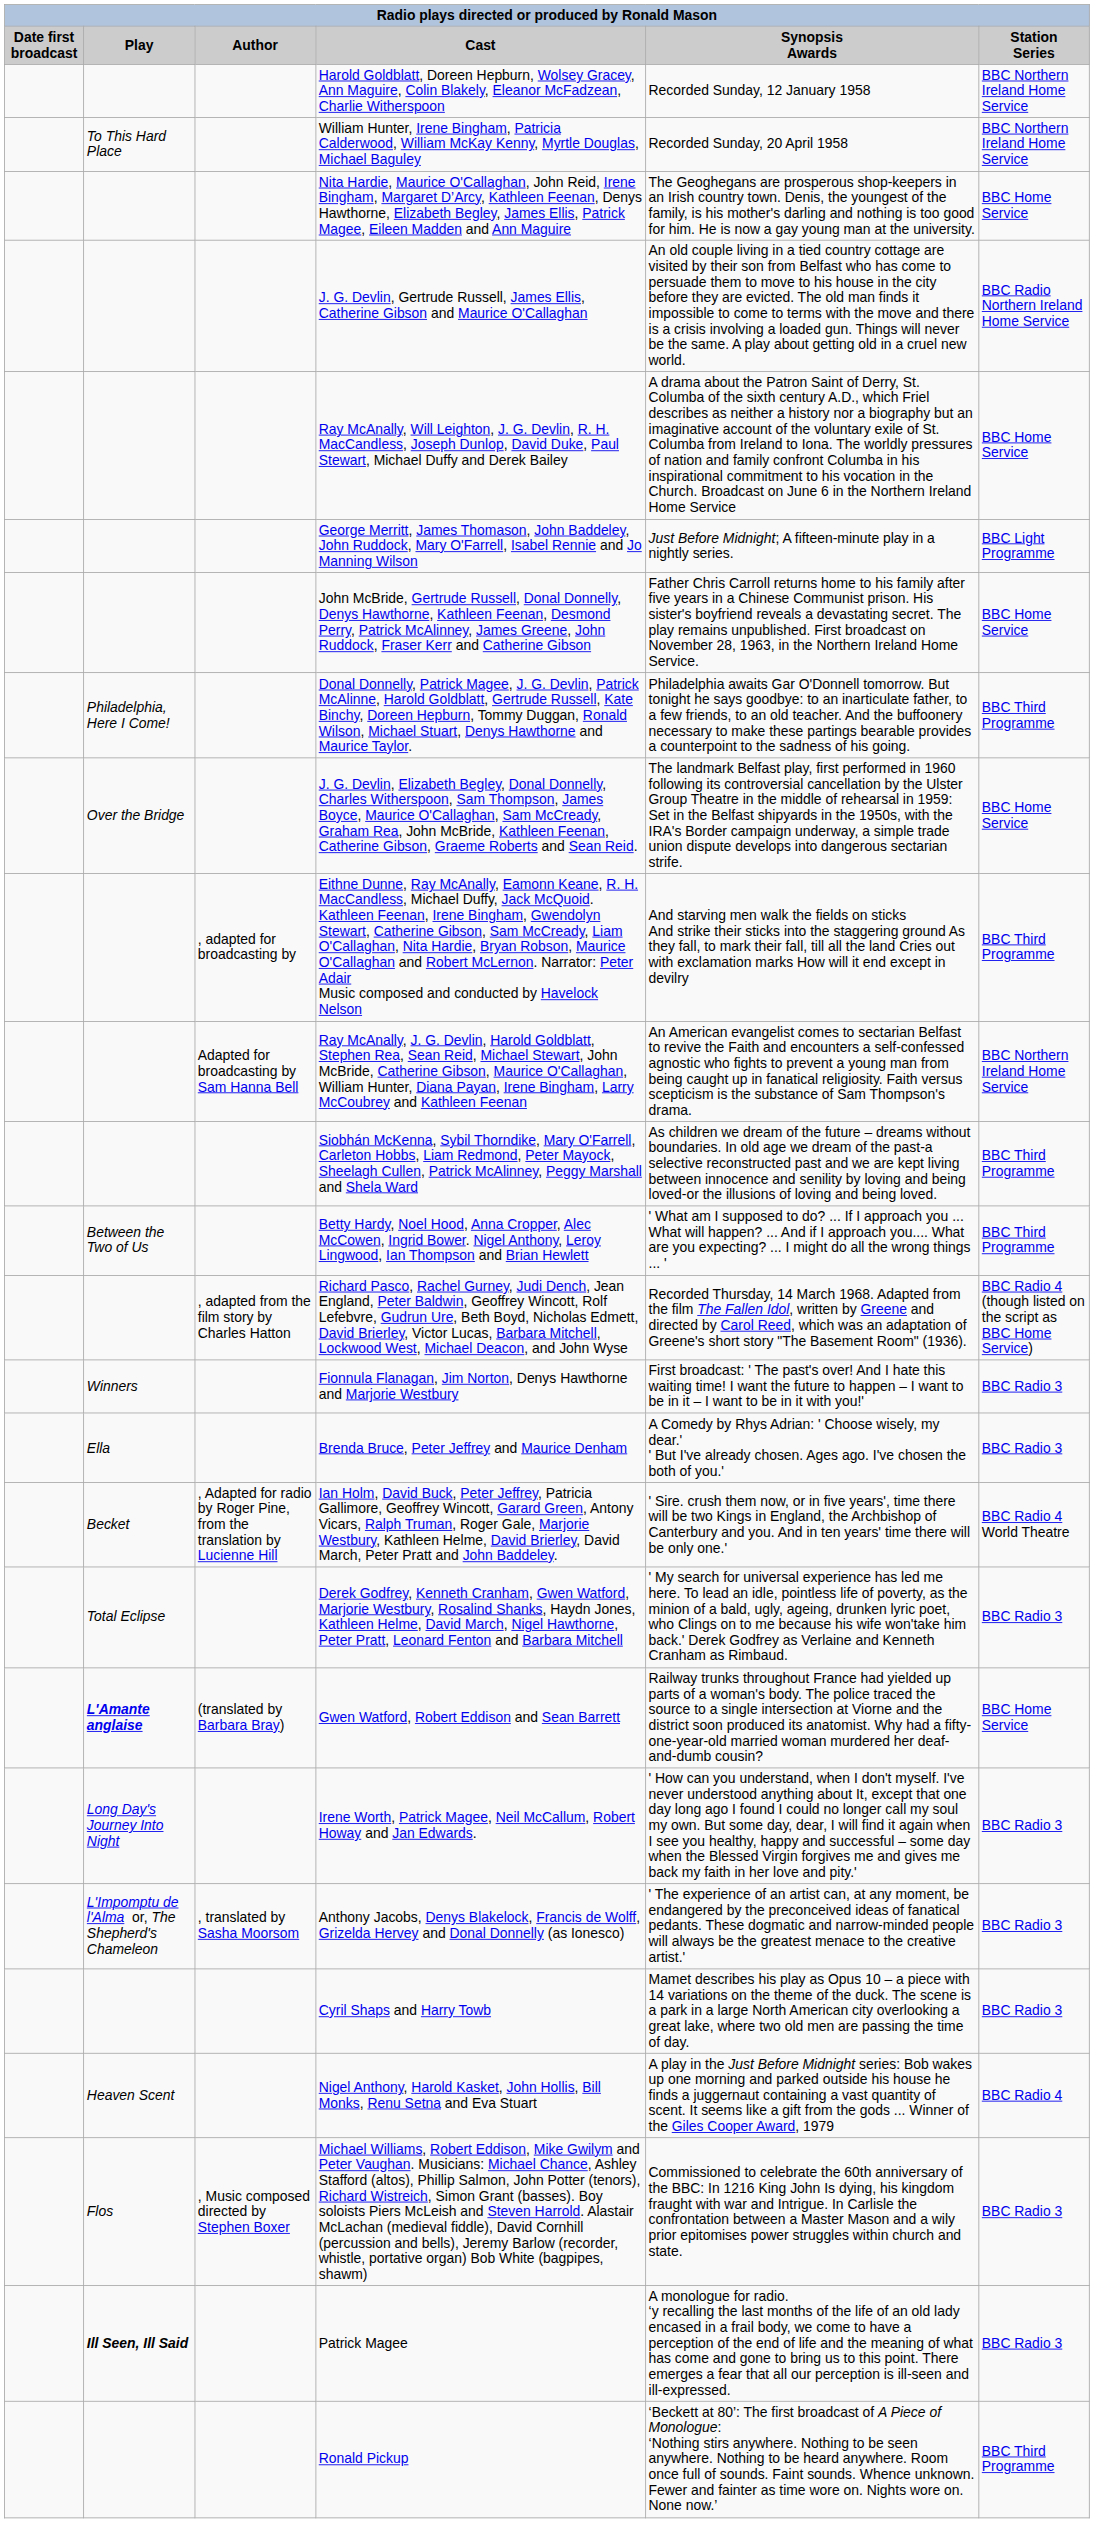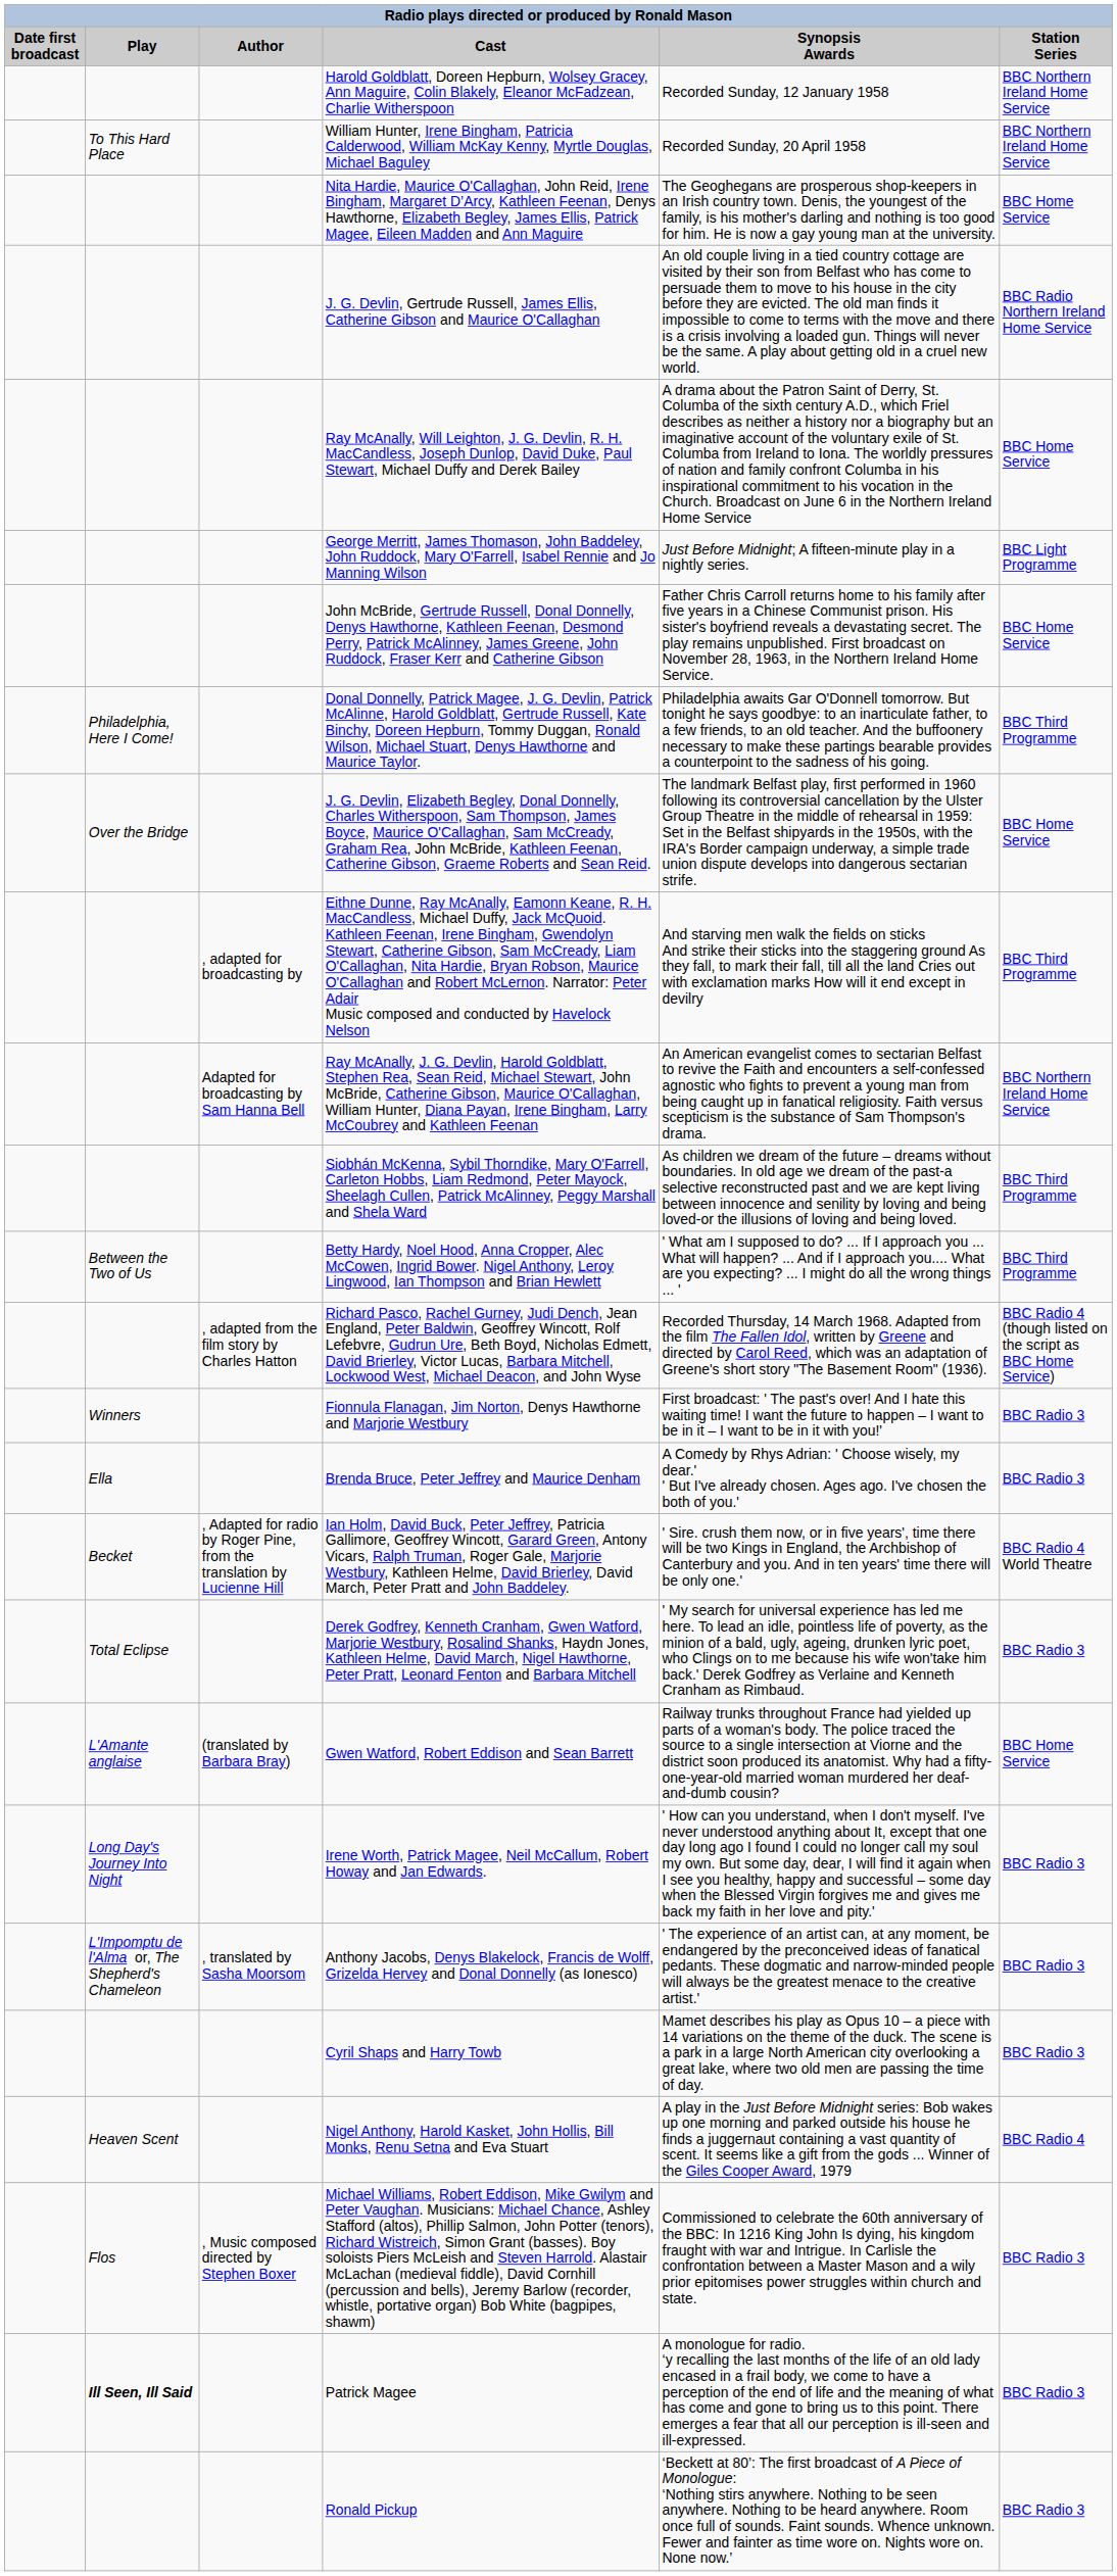Gwen Watford, Robert Eddison and Sean Barrett | Play: bold -> normal
Ronald Pickup | Station Series: BBC Third Programme -> BBC Radio 3
